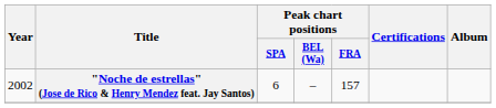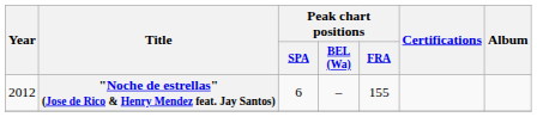row 3 | Year: 2002 -> 2012
row 3 | Peak chart positions / FRA: 157 -> 155
